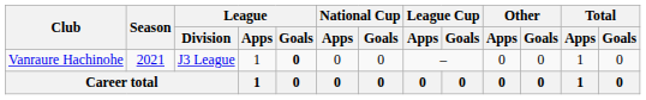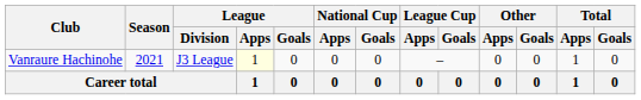Vanraure Hachinohe | League / Apps: no background -> lightyellow background
Vanraure Hachinohe | League / Goals: bold -> normal
